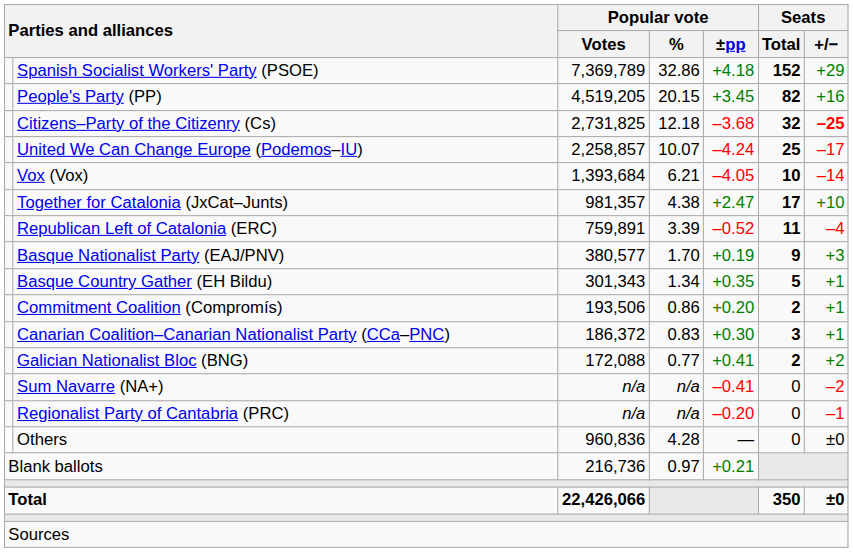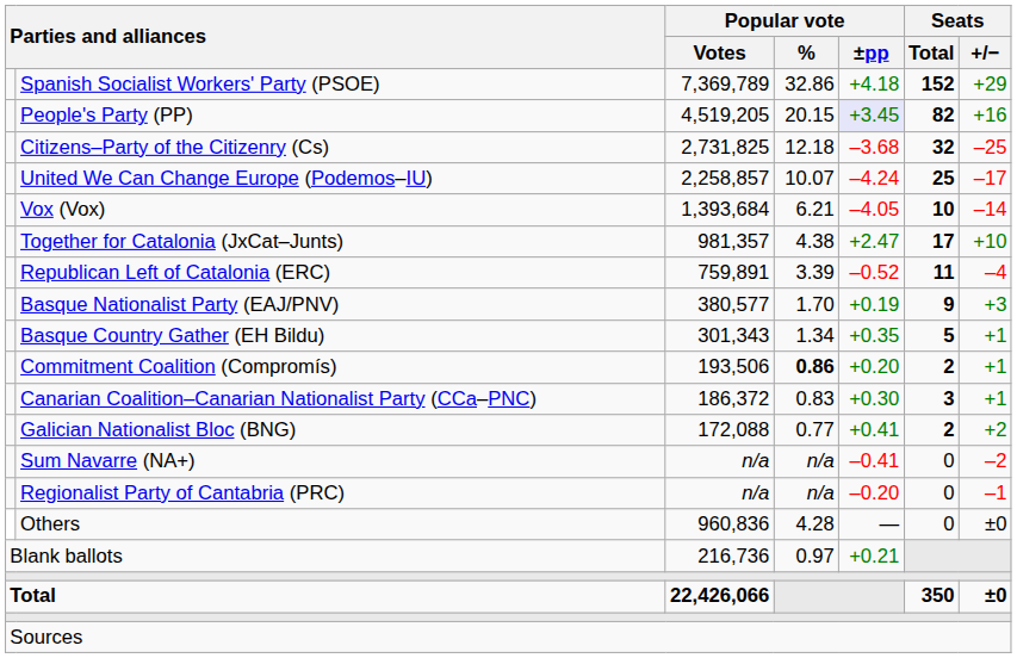People's Party (PP) | Popular vote / ±pp: no background -> lavender background
Citizens–Party of the Citizenry (Cs) | Seats / +/−: bold -> normal
Commitment Coalition (Compromís) | Popular vote / %: normal -> bold
